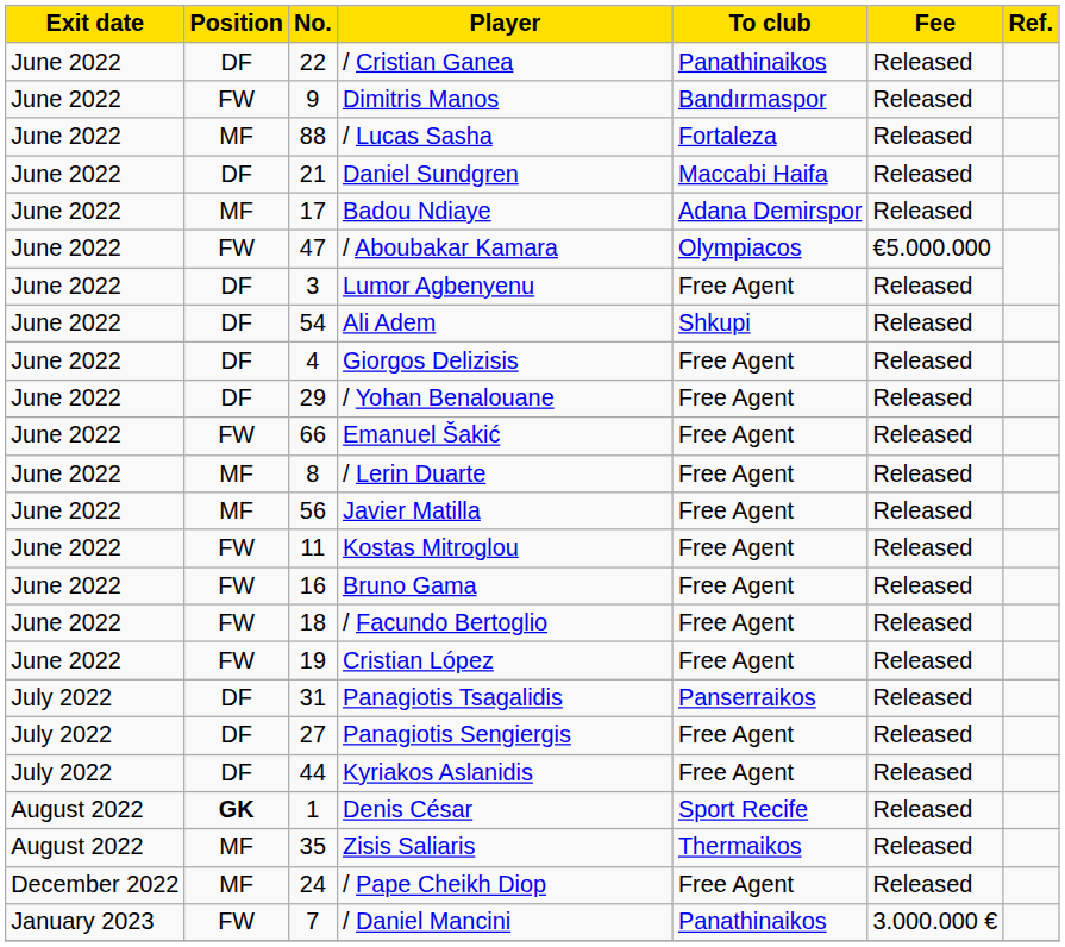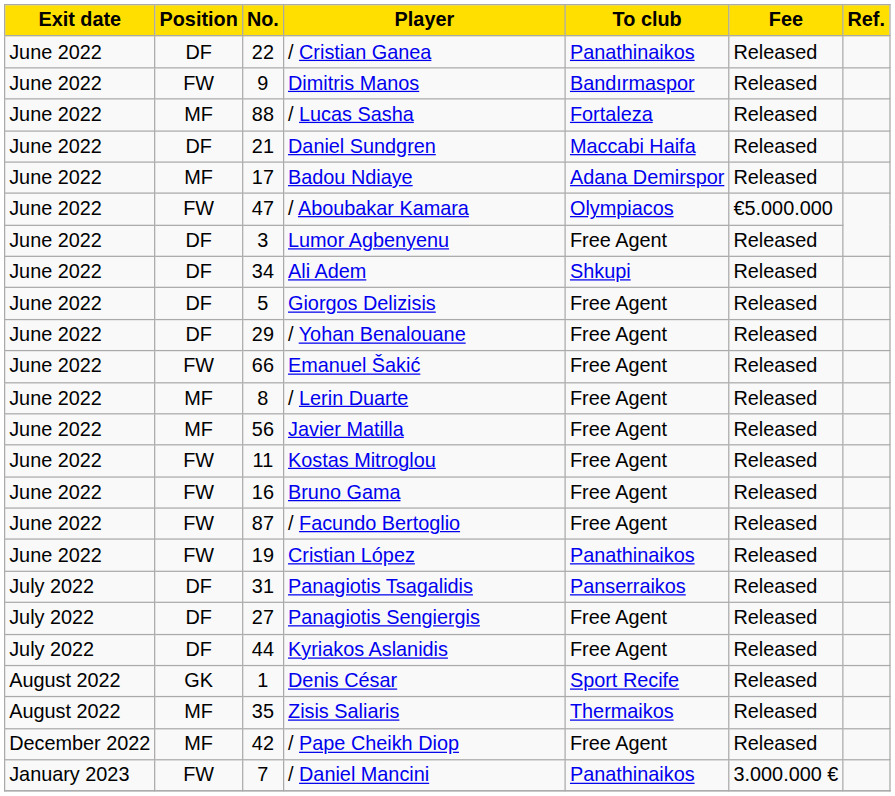Ali Adem | No.: 54 -> 34
Giorgos Delizisis | No.: 4 -> 5
/ Facundo Bertoglio | No.: 18 -> 87
Cristian López | To club: Free Agent -> Panathinaikos
Denis César | Position: bold -> normal
/ Pape Cheikh Diop | No.: 24 -> 42
